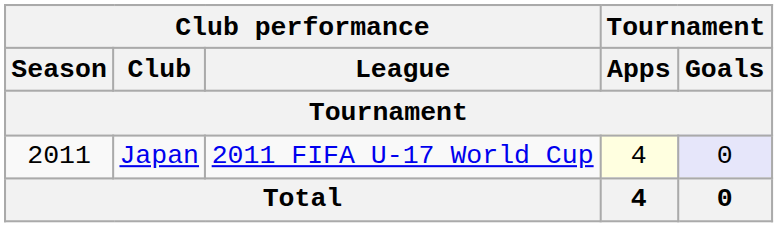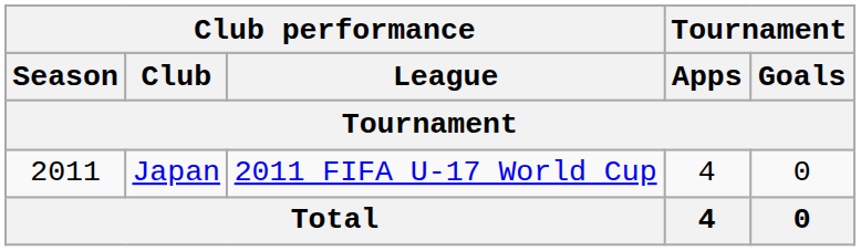Japan | Tournament / Apps: lightyellow background -> no background
Japan | Tournament / Goals: lavender background -> no background
